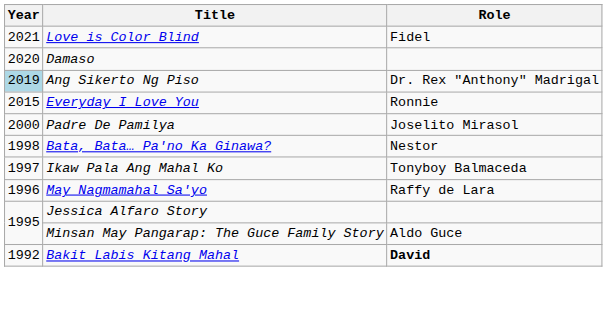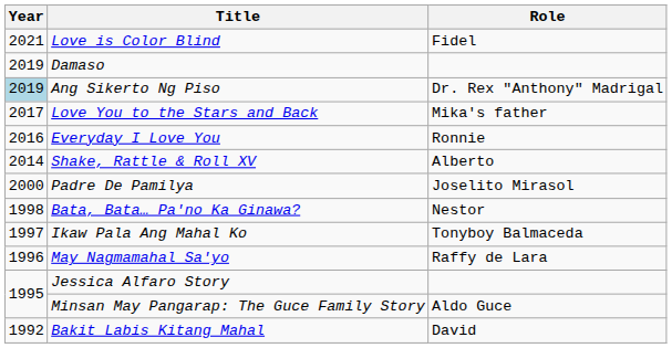Damaso | Year: 2020 -> 2019
+ row: 2017 | Love You to the Stars and Back | Mika's father
Everyday I Love You | Year: 2015 -> 2016
+ row: 2014 | Shake, Rattle & Roll XV | Alberto
Bakit Labis Kitang Mahal | Role: bold -> normal
